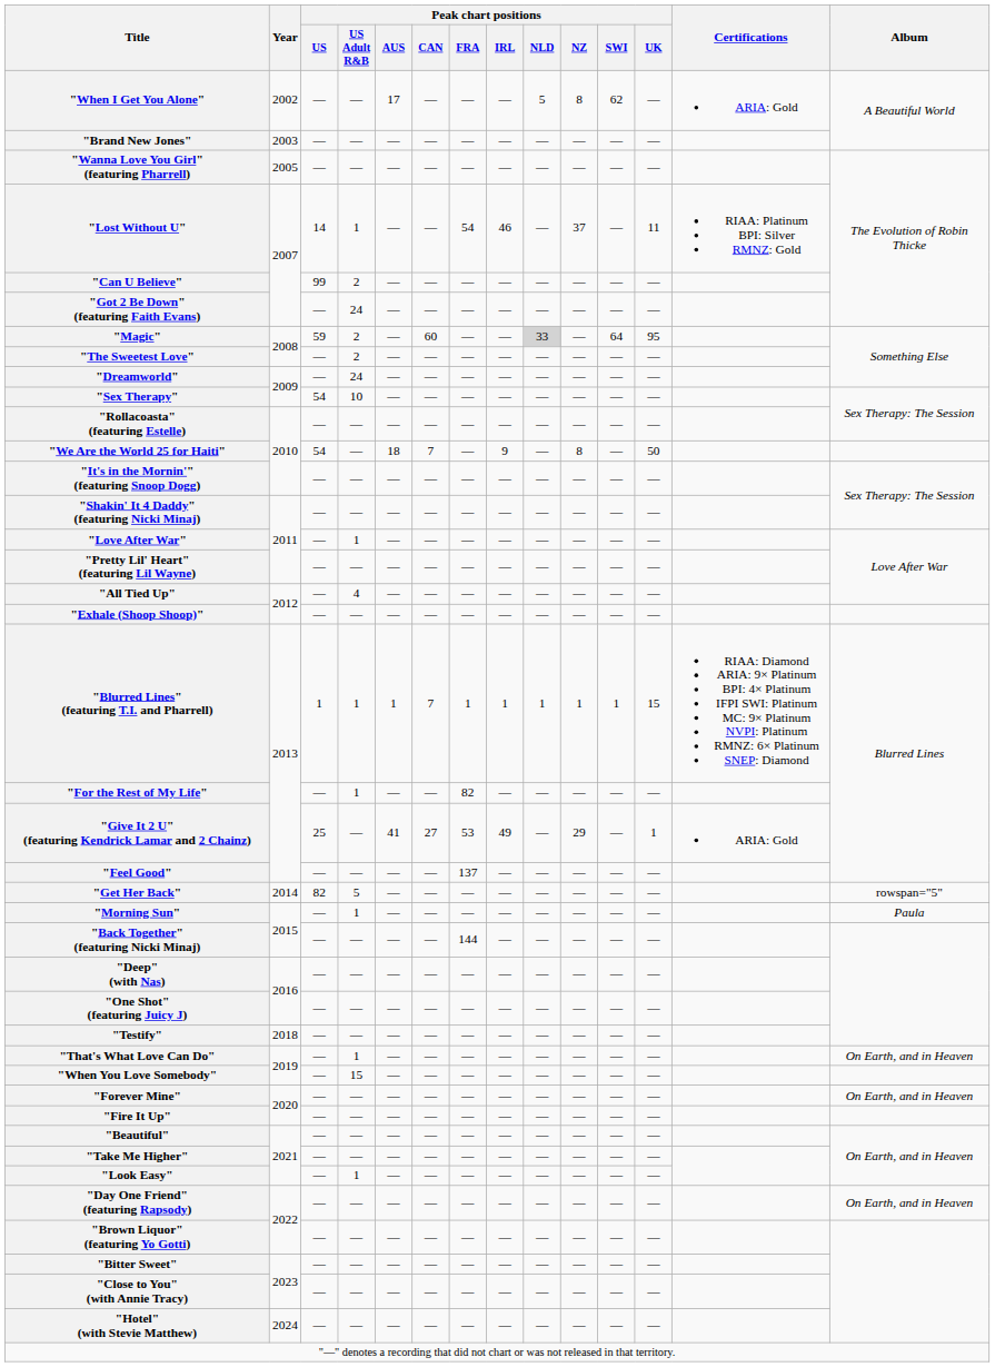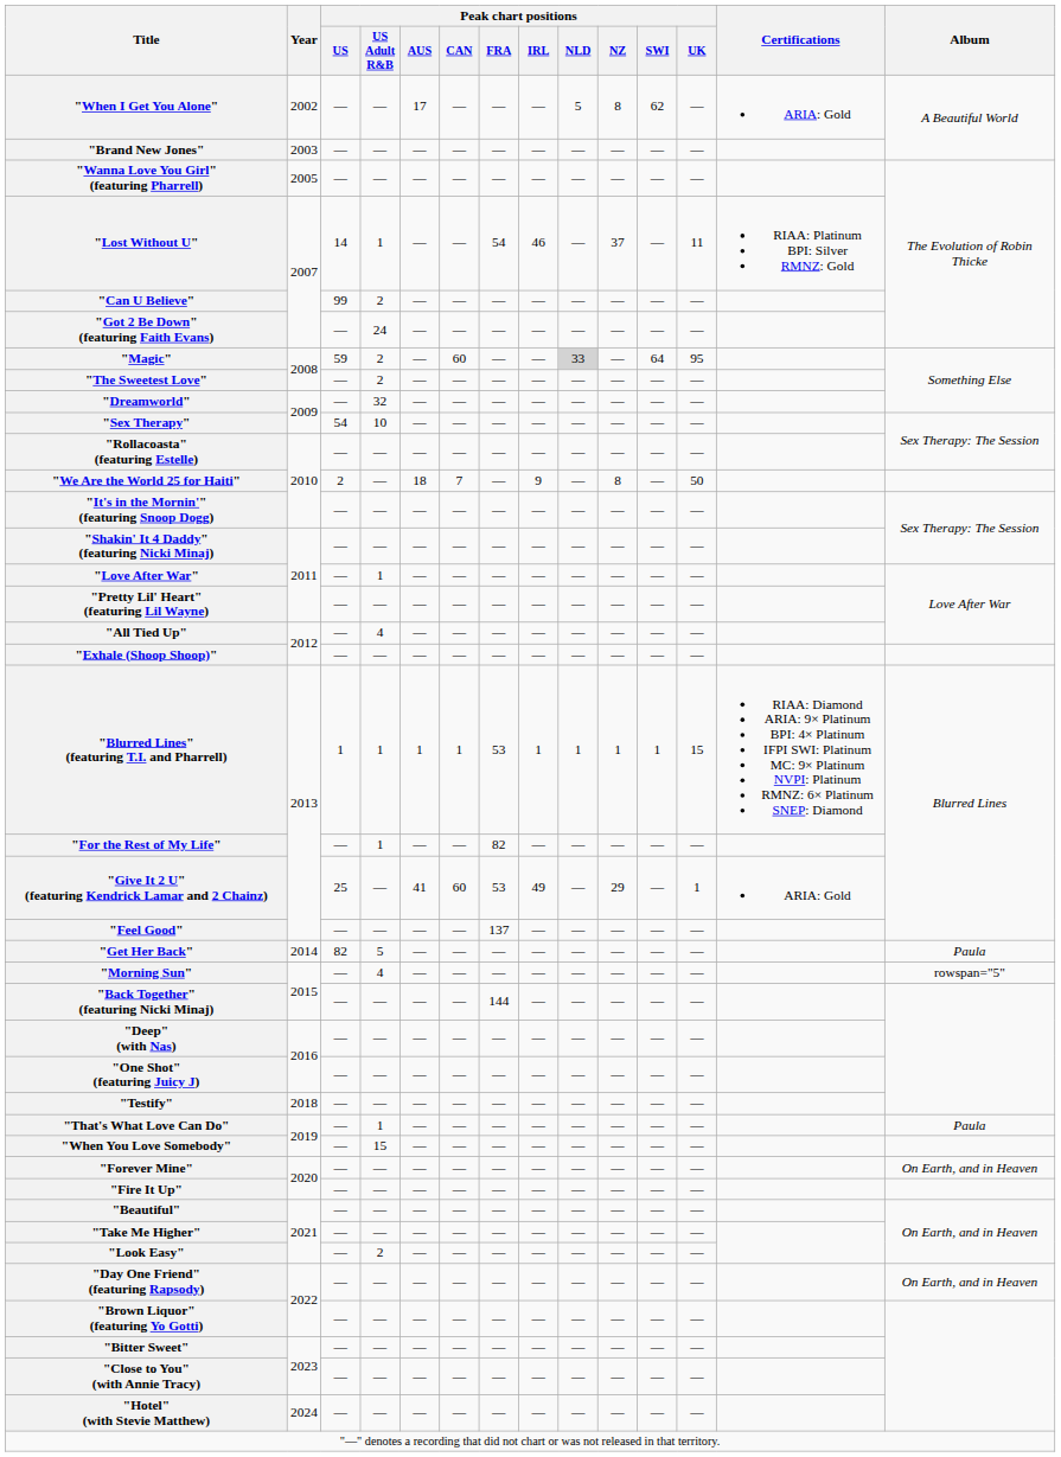"Dreamworld" | Peak chart positions / US Adult R&B: 24 -> 32
"We Are the World 25 for Haiti" | Peak chart positions / US: 54 -> 2
"Blurred Lines" (featuring T.I. and Pharrell) | Peak chart positions / CAN: 7 -> 1
"Blurred Lines" (featuring T.I. and Pharrell) | Peak chart positions / FRA: 1 -> 53
"Give It 2 U" (featuring Kendrick Lamar and 2 Chainz) | Peak chart positions / CAN: 27 -> 60
"Get Her Back" | Album: rowspan="5" -> Paula
"Morning Sun" | Peak chart positions / US Adult R&B: 1 -> 4
"Morning Sun" | Album: Paula -> rowspan="5"
"That's What Love Can Do" | Album: On Earth, and in Heaven -> Paula
"Look Easy" | Peak chart positions / US Adult R&B: 1 -> 2
